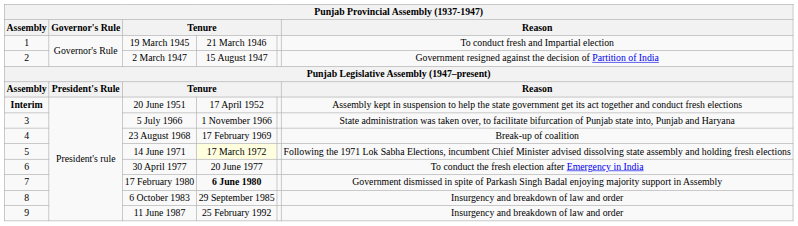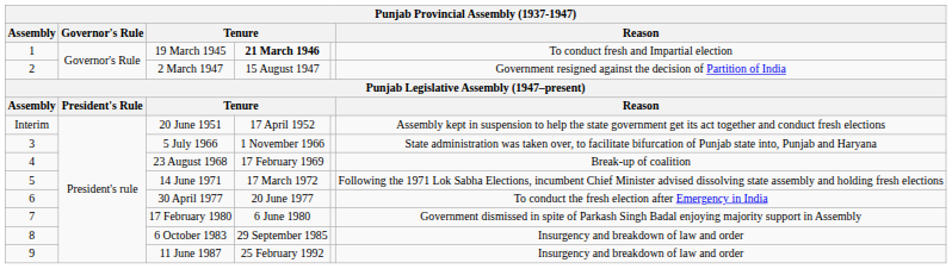19 March 1945 | column 4: normal -> bold
20 June 1951 | Assembly: bold -> normal
14 June 1971 | column 4: lightyellow background -> no background
17 February 1980 | column 4: bold -> normal
